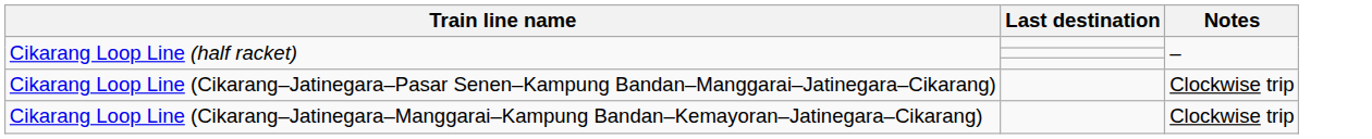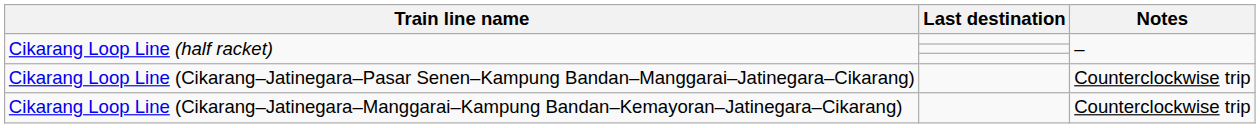row 5 | Notes: Clockwise trip -> Counterclockwise trip
row 6 | Notes: Clockwise trip -> Counterclockwise trip
